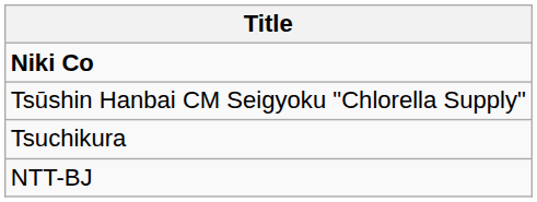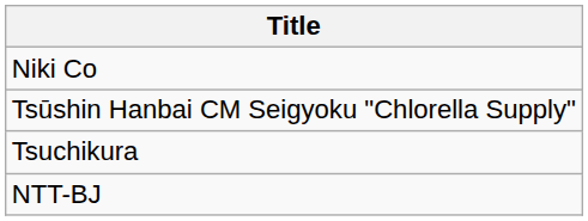row 2 | column 1: bold -> normal
